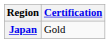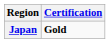Japan | Certification: normal -> bold
